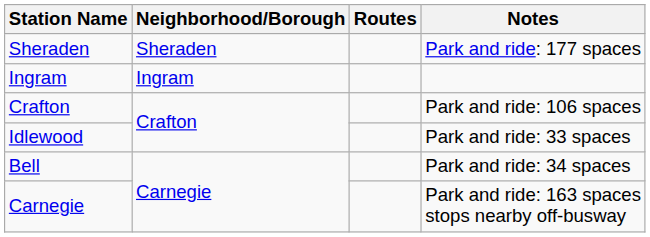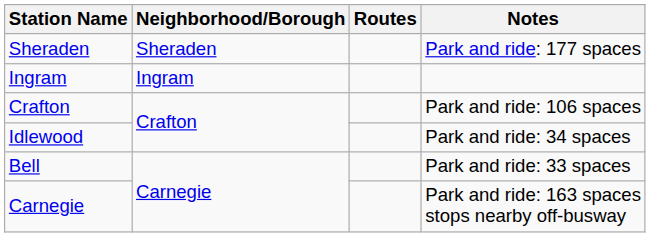Idlewood | Notes: Park and ride: 33 spaces -> Park and ride: 34 spaces
Bell | Notes: Park and ride: 34 spaces -> Park and ride: 33 spaces
